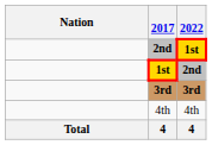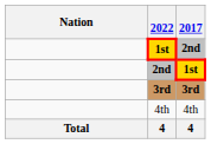columns swapped: 2017 <-> 2022
